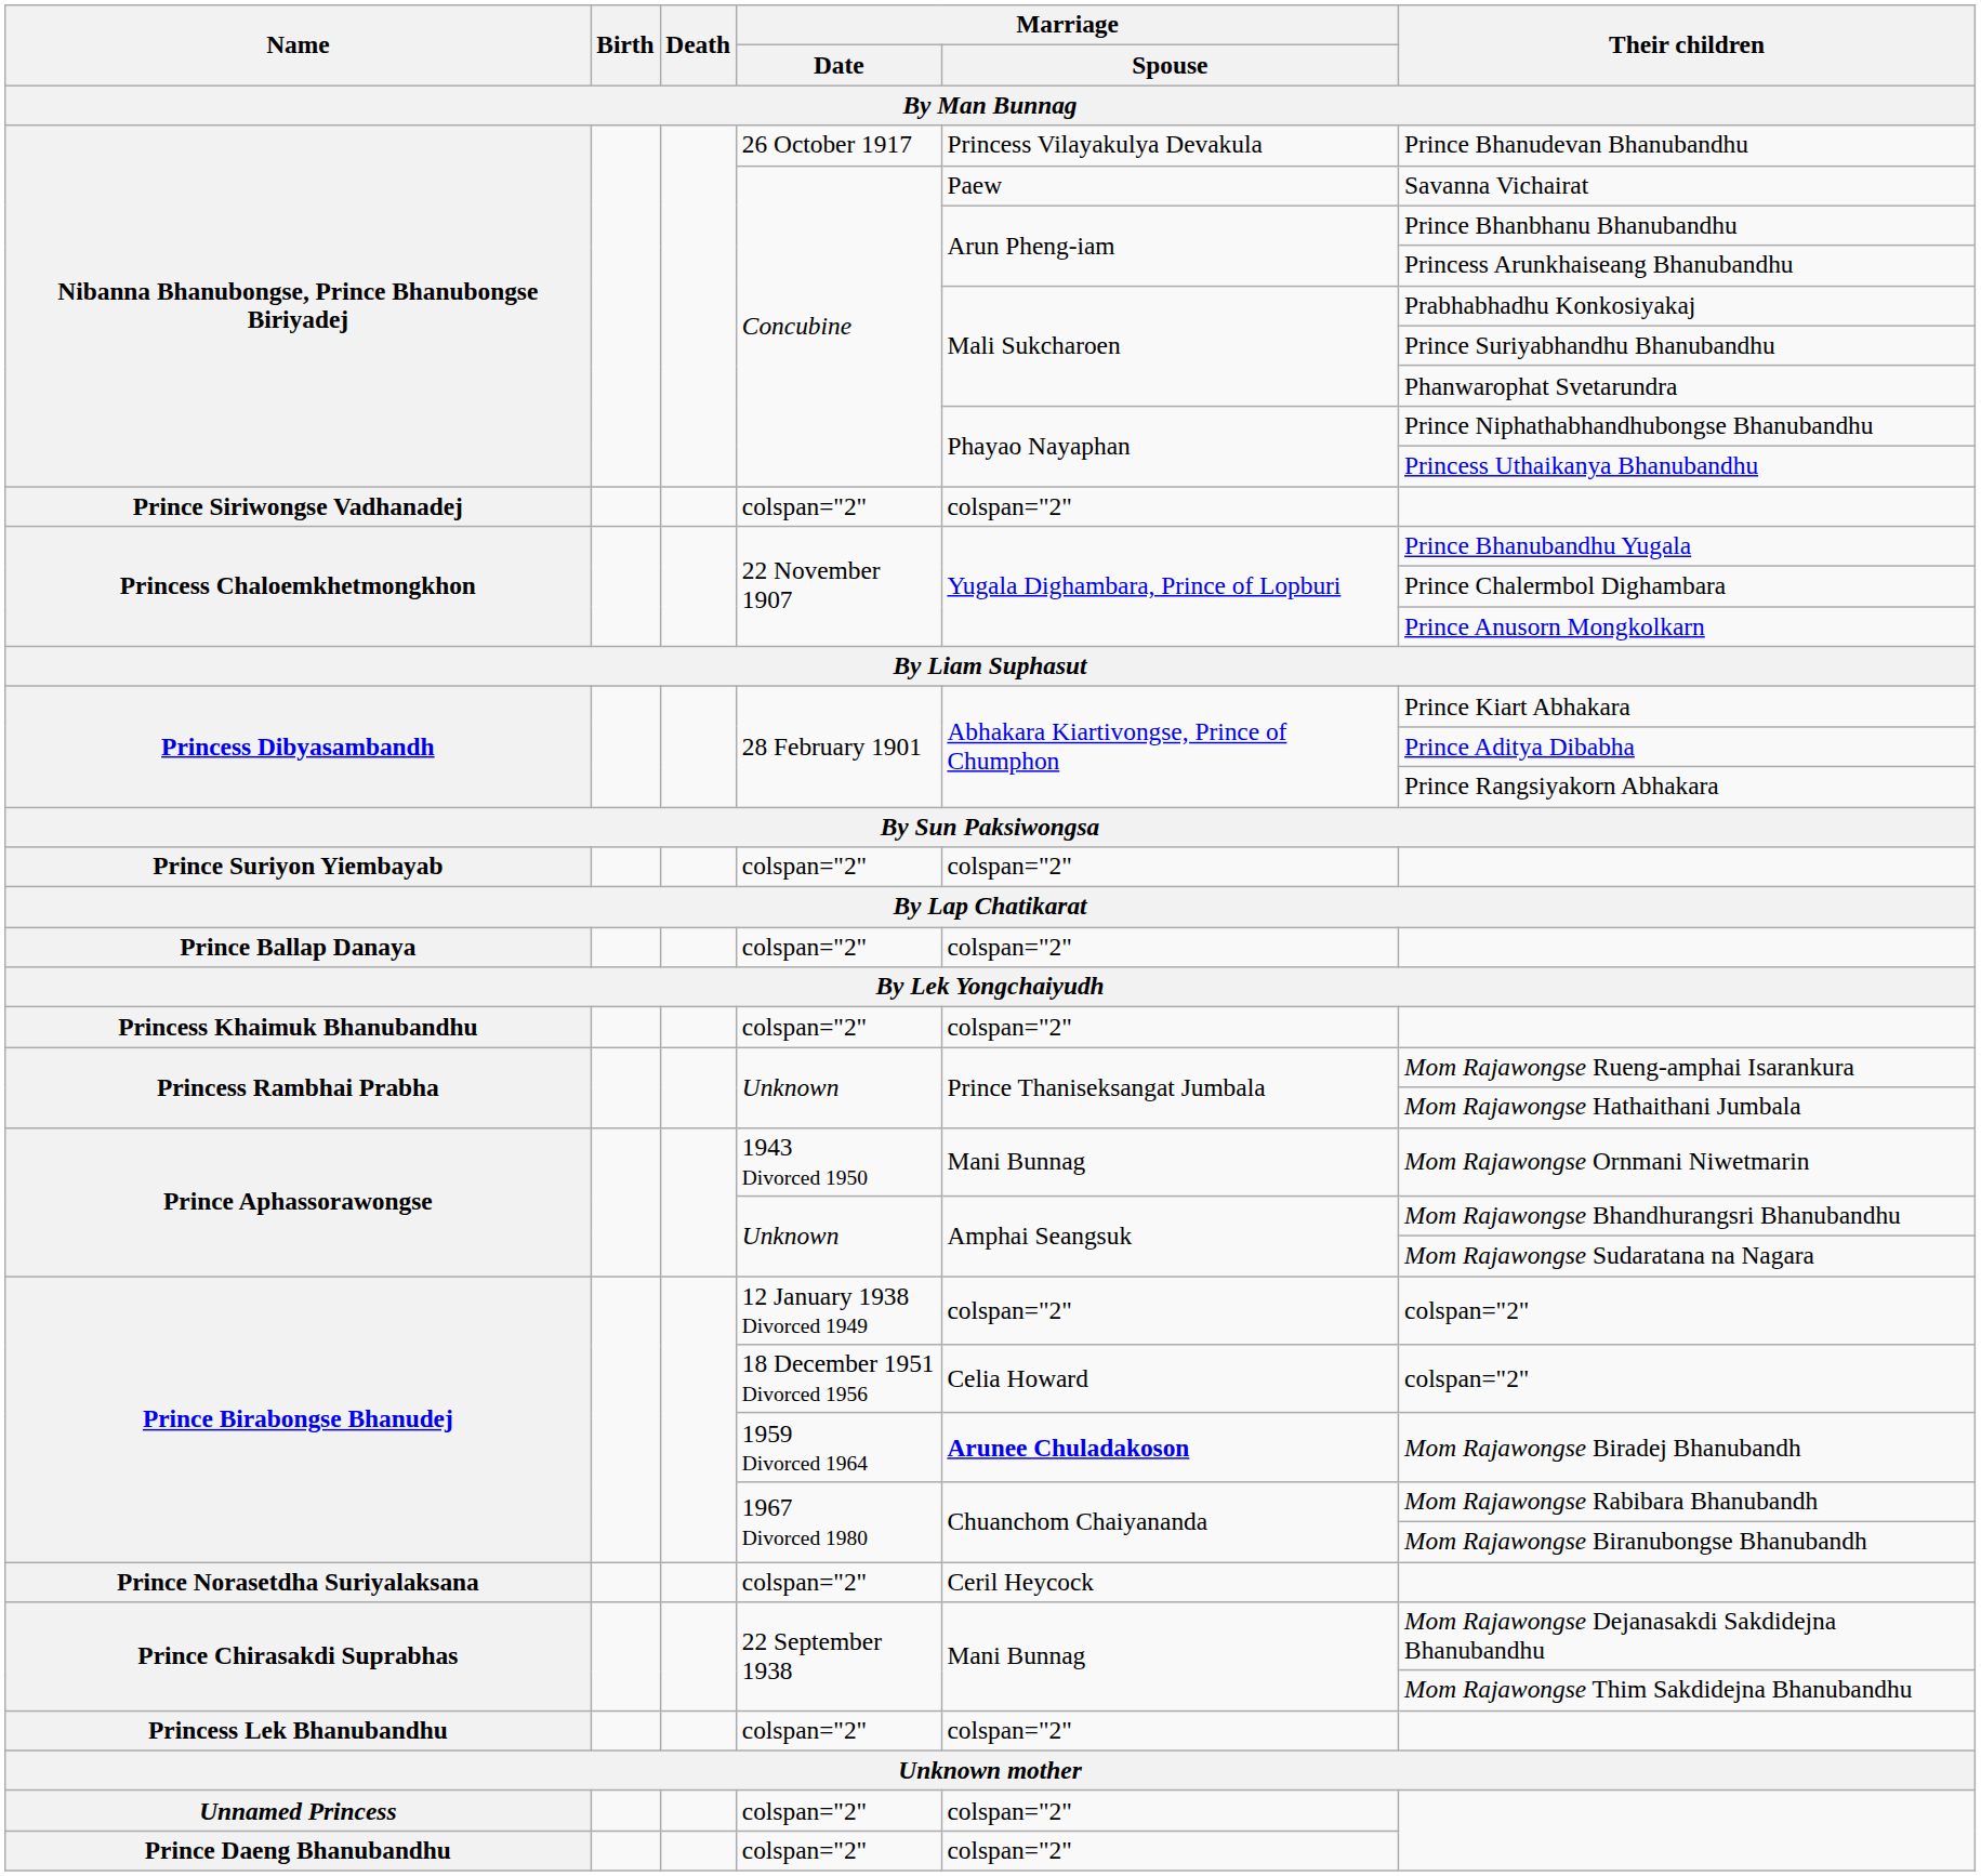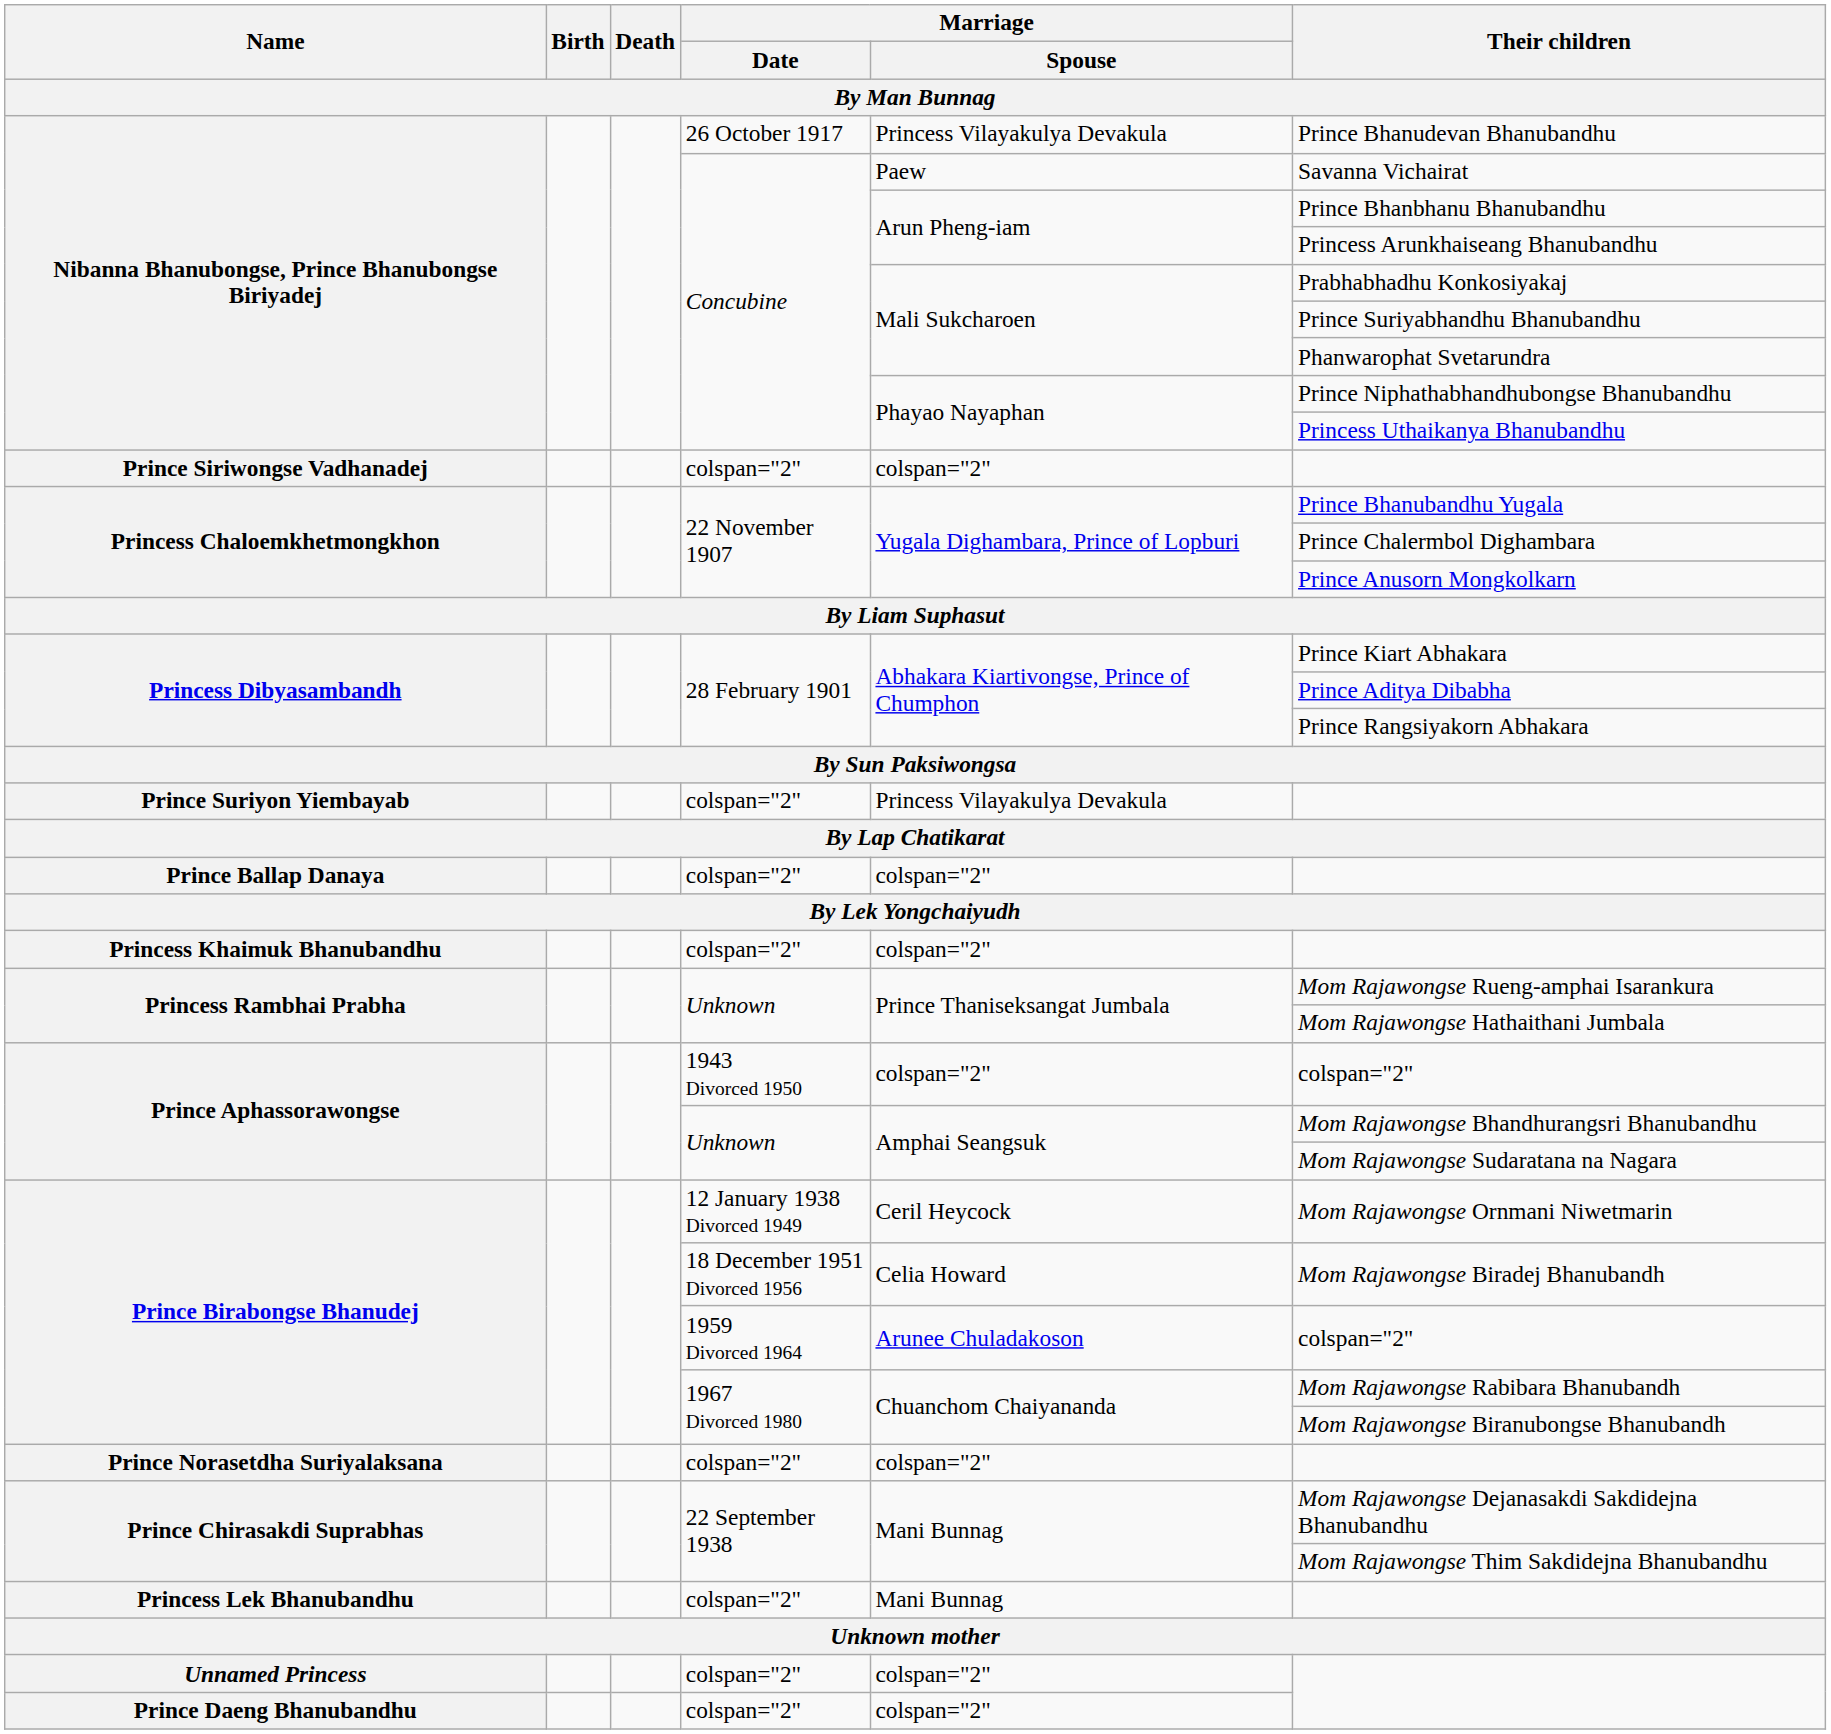Prince Suriyon Yiembayab | Marriage / Spouse: colspan="2" -> Princess Vilayakulya Devakula
Prince Aphassorawongse / 1943 Divorced 1950 | Marriage / Spouse: Mani Bunnag -> colspan="2"
Prince Aphassorawongse / 1943 Divorced 1950 | Their children: Mom Rajawongse Ornmani Niwetmarin -> colspan="2"
Prince Birabongse Bhanudej / 12 January 1938 Divorced 1949 | Marriage / Spouse: colspan="2" -> Ceril Heycock
Prince Birabongse Bhanudej / 12 January 1938 Divorced 1949 | Their children: colspan="2" -> Mom Rajawongse Ornmani Niwetmarin
Prince Birabongse Bhanudej / 18 December 1951 Divorced 1956 | Their children: colspan="2" -> Mom Rajawongse Biradej Bhanubandh
Prince Birabongse Bhanudej / 1959 Divorced 1964 | Marriage / Spouse: bold -> normal
Prince Birabongse Bhanudej / 1959 Divorced 1964 | Their children: Mom Rajawongse Biradej Bhanubandh -> colspan="2"
Prince Norasetdha Suriyalaksana | Marriage / Spouse: Ceril Heycock -> colspan="2"
Princess Lek Bhanubandhu | Marriage / Spouse: colspan="2" -> Mani Bunnag
